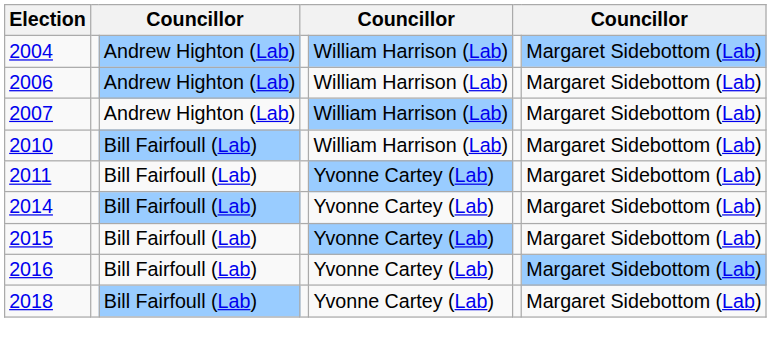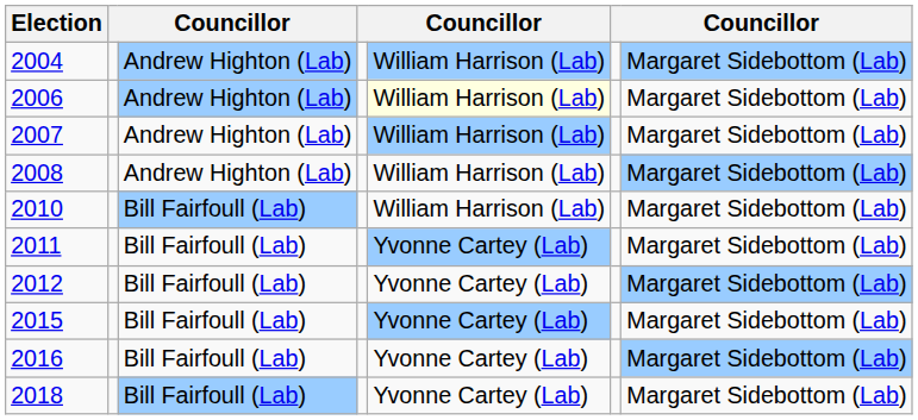2006 | column 5: no background -> lightyellow background
+ row: 2008 | Andrew Highton (Lab) | William Harrison (Lab) | Margaret Sidebottom (Lab)
+ row: 2012 | Bill Fairfoull (Lab) | Yvonne Cartey (Lab) | Margaret Sidebottom (Lab)
- row: 2014 | Bill Fairfoull (Lab) | Yvonne Cartey (Lab) | Margaret Sidebottom (Lab)
